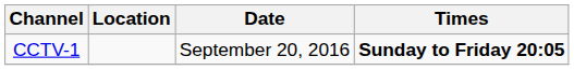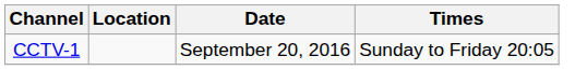CCTV-1 | Times: bold -> normal
